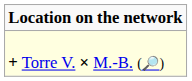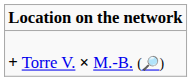row 2 | column 1: lightyellow background -> no background
